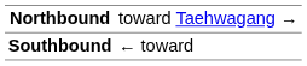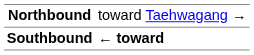Southbound | column 2: normal -> bold
